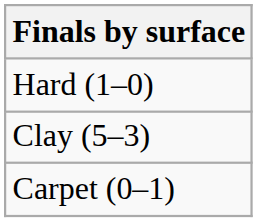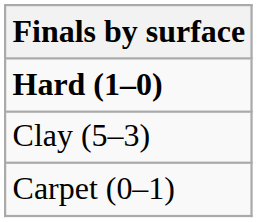row 2 | column 1: normal -> bold
